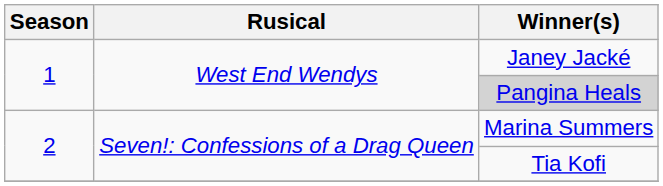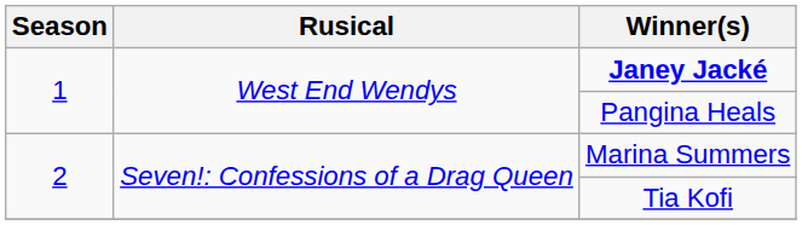Janey Jacké | Winner(s): normal -> bold
Pangina Heals | Winner(s): lightgrey background -> no background
